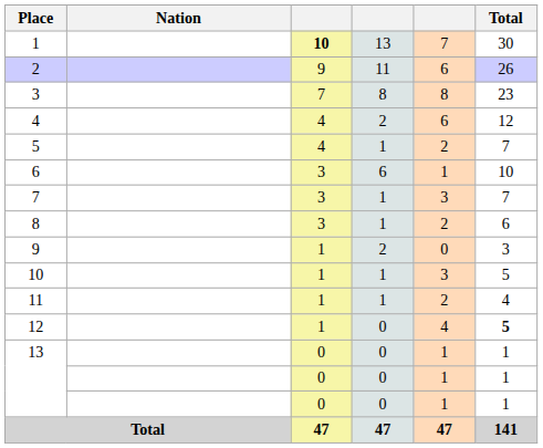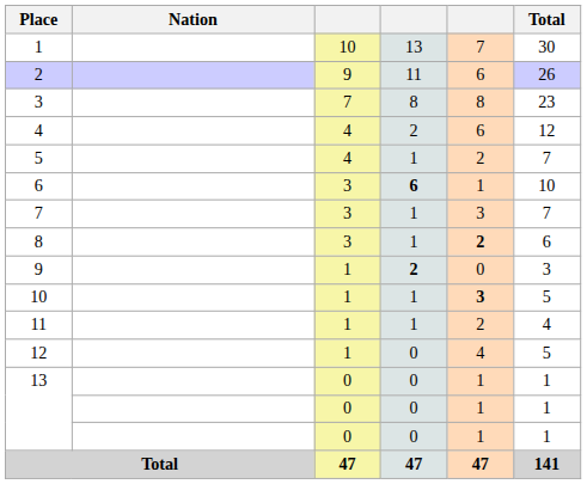row 2 | column 3: bold -> normal
row 7 | column 4: normal -> bold
row 9 | column 5: normal -> bold
row 10 | column 4: normal -> bold
row 11 | column 5: normal -> bold
row 13 | Total: bold -> normal
